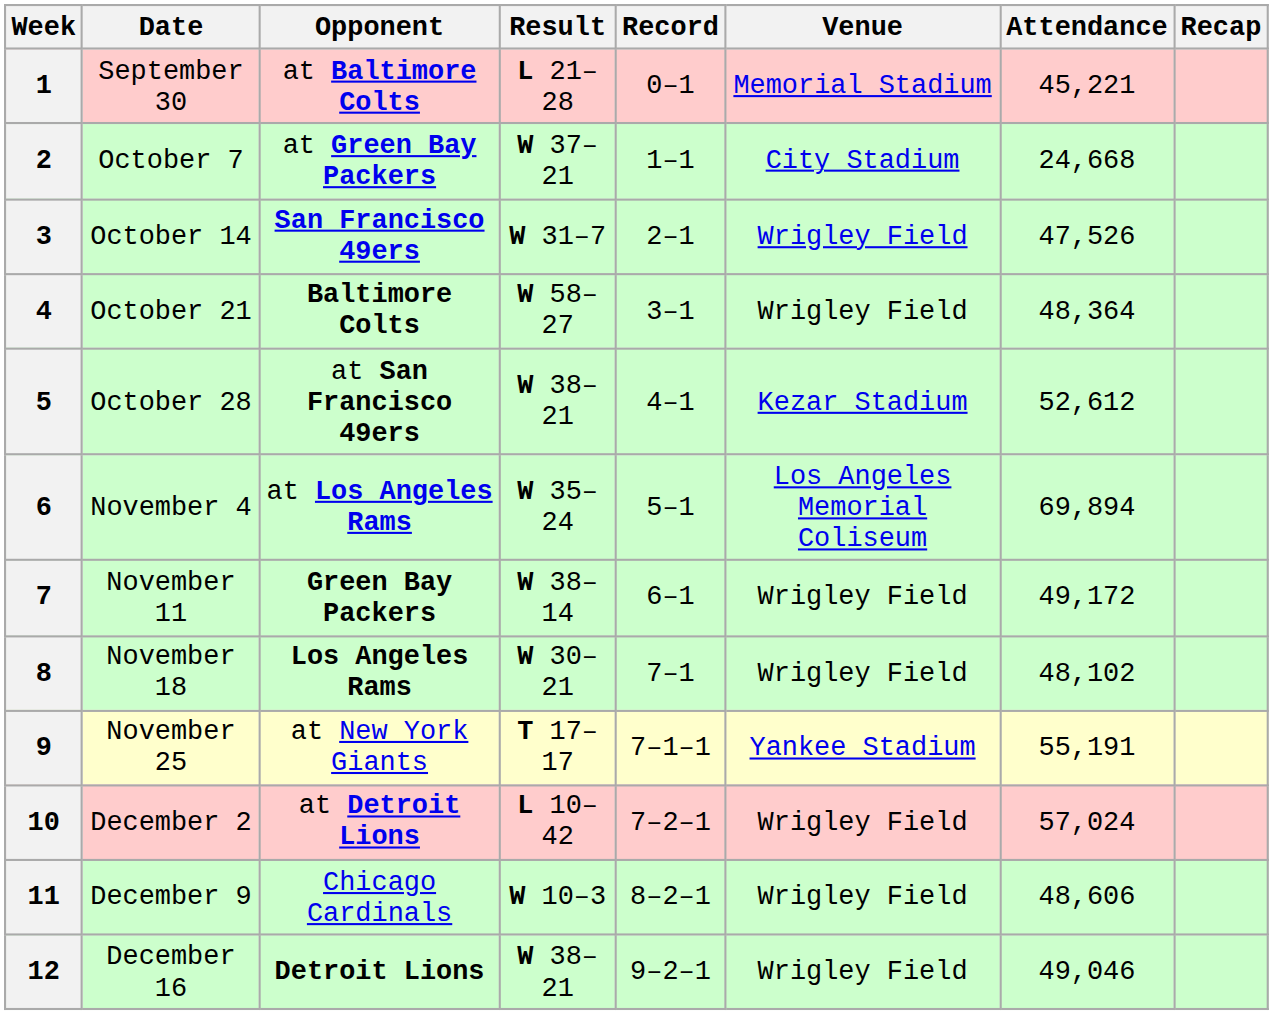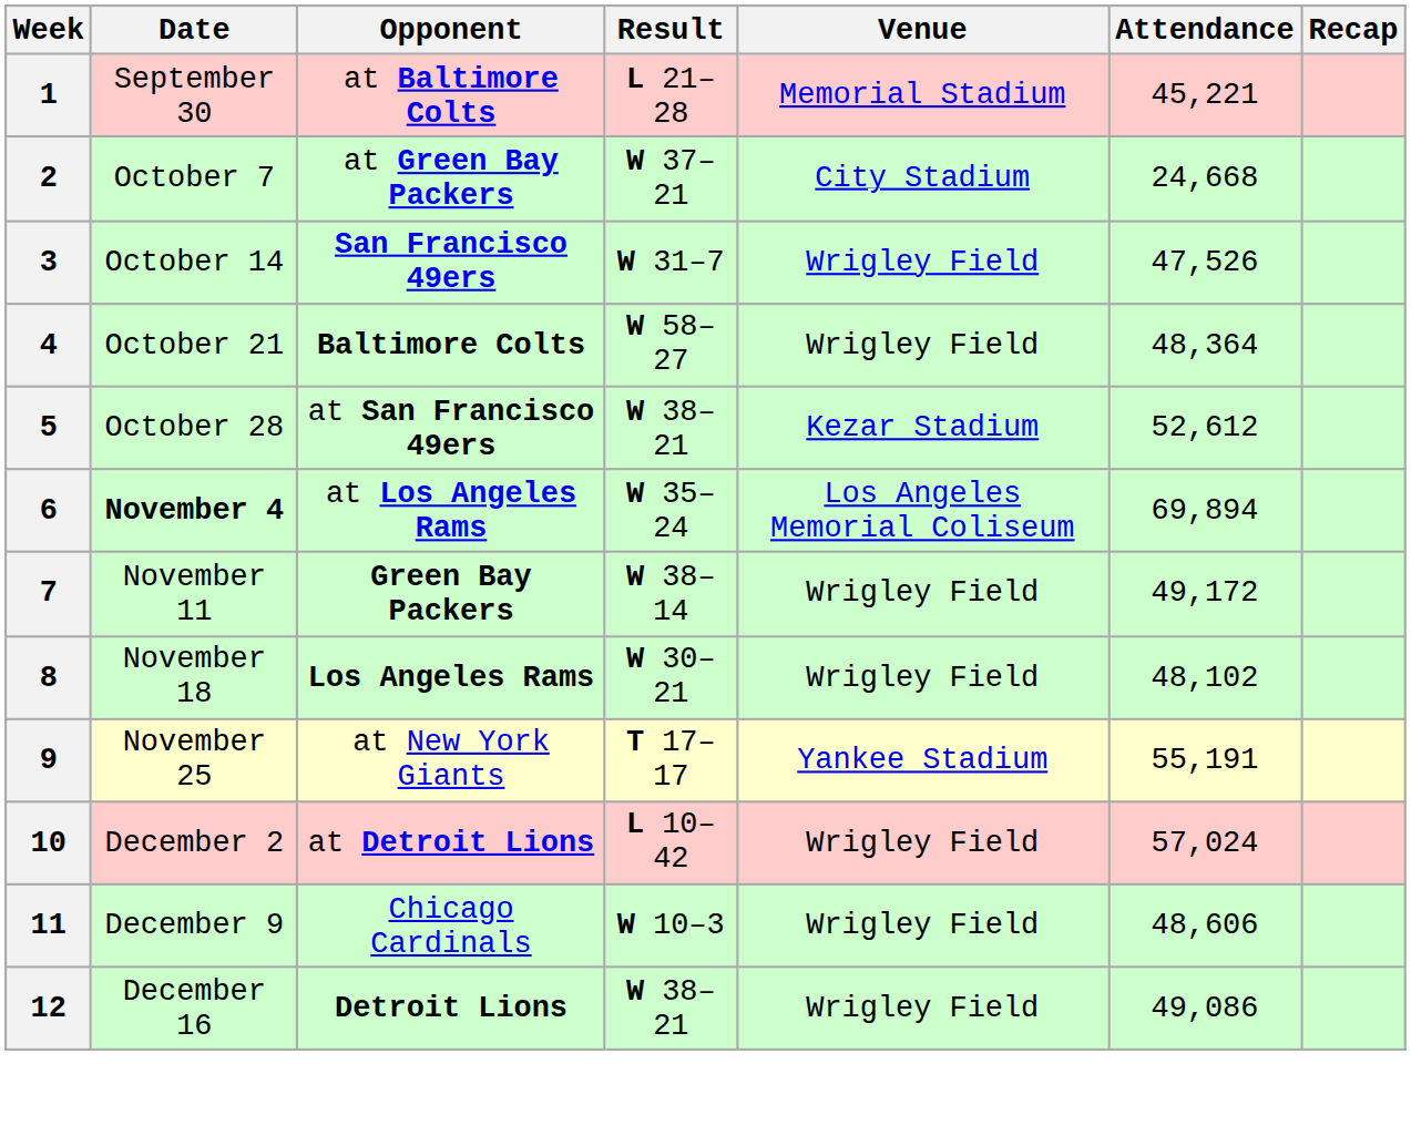- column: Record | 0–1 | 1–1 | 2–1 | 3–1 | 4–1 | 5–1 | 6–1 | 7–1 | 7–1–1 | 7–2–1 | 8–2–1 | 9–2–1
6 | Date: normal -> bold
12 | Attendance: 49,046 -> 49,086
